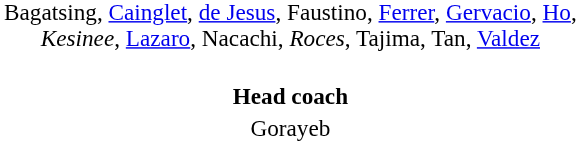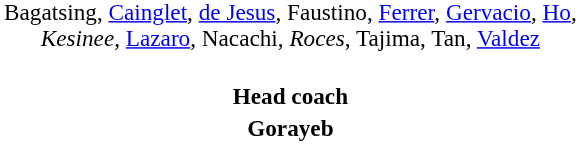row 3 | column 1: normal -> bold
